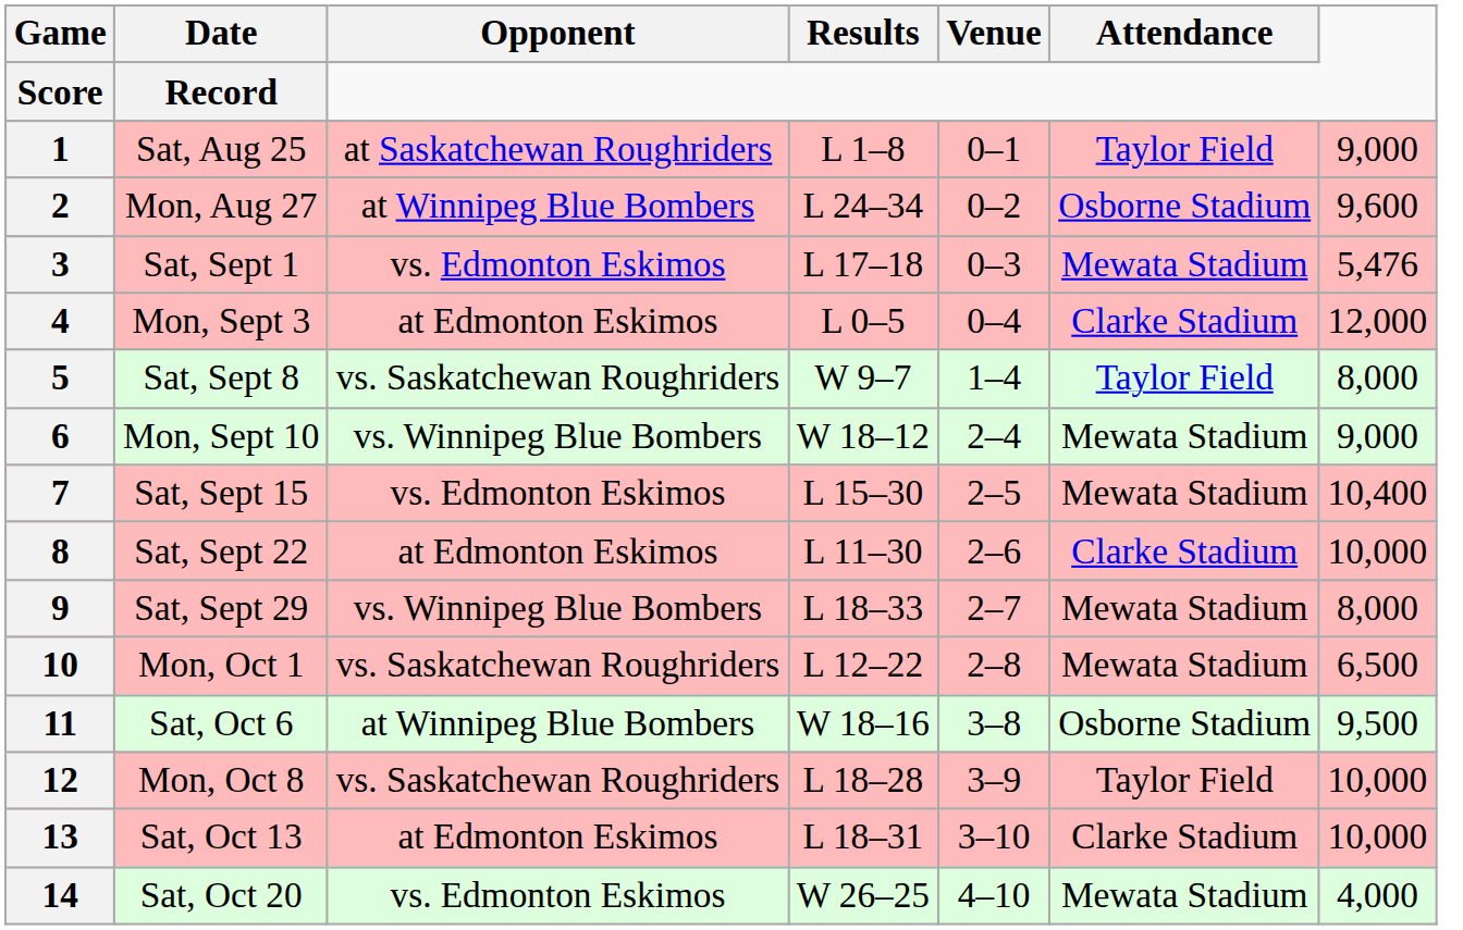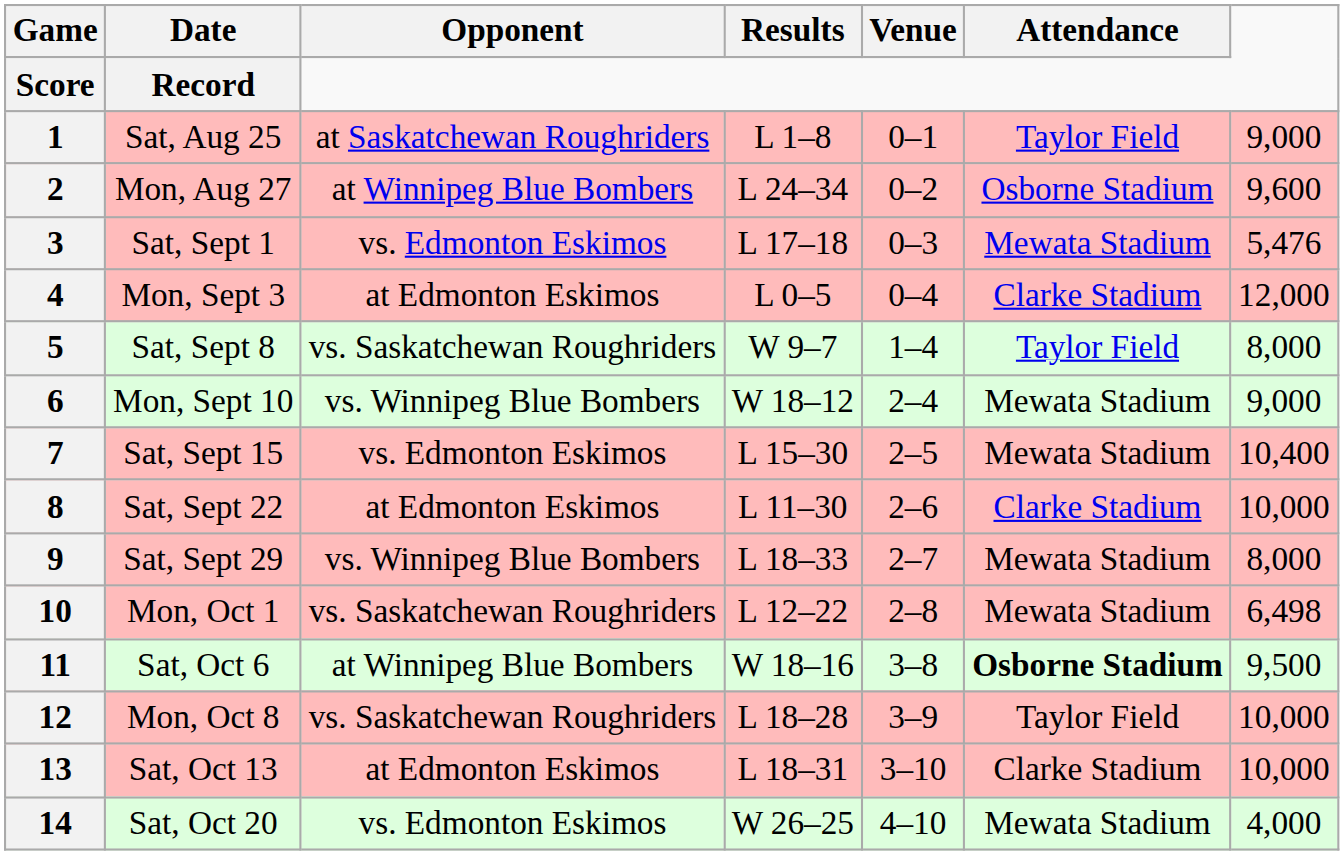10 | column 7: 6,500 -> 6,498
11 | Attendance: normal -> bold
